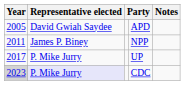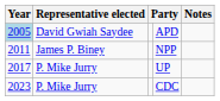APD | Year: no background -> lightblue background
CDC | Year: lightgrey background -> no background
CDC | Representative elected: lavender background -> no background
